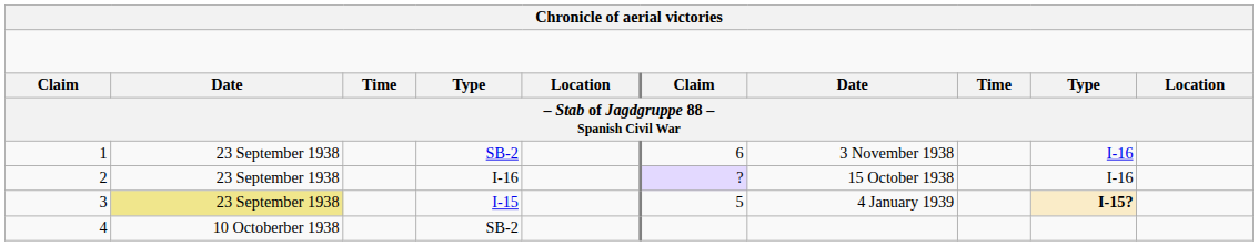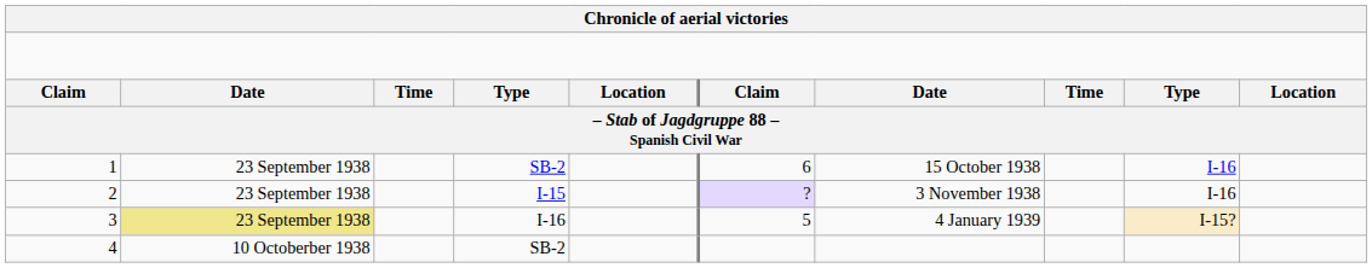1 | column 7: 3 November 1938 -> 15 October 1938
2 | column 4: I-16 -> I-15
2 | column 7: 15 October 1938 -> 3 November 1938
3 | column 4: I-15 -> I-16
3 | column 9: bold -> normal
